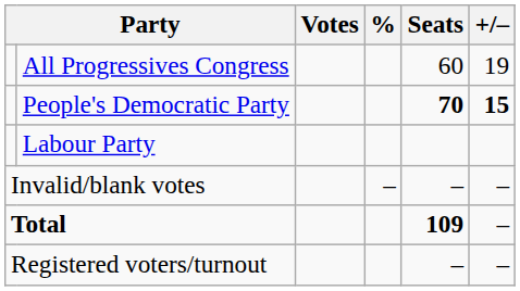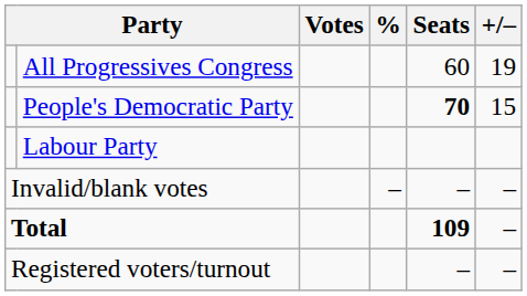People's Democratic Party | +/–: bold -> normal
